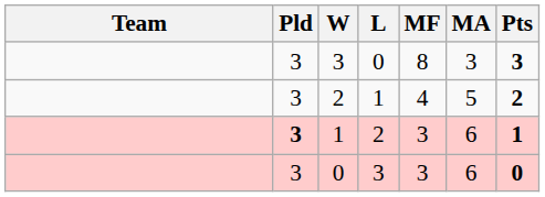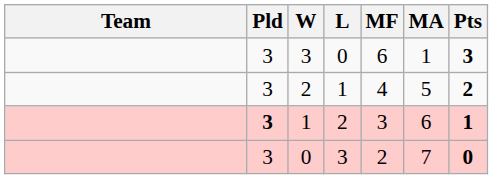row 2 | MF: 8 -> 6
row 2 | MA: 3 -> 1
row 5 | MF: 3 -> 2
row 5 | MA: 6 -> 7
